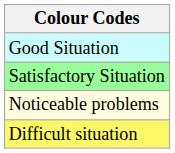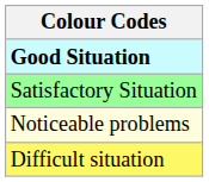row 2 | column 1: normal -> bold
